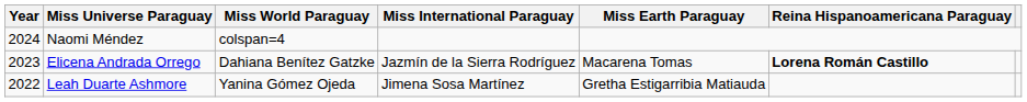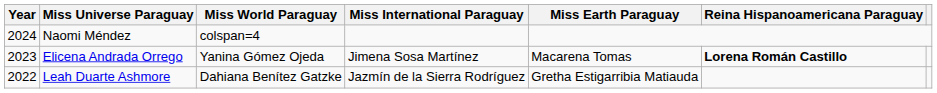Elicena Andrada Orrego | Miss World Paraguay: Dahiana Benítez Gatzke -> Yanina Gómez Ojeda
Elicena Andrada Orrego | Miss International Paraguay: Jazmín de la Sierra Rodríguez -> Jimena Sosa Martínez
Leah Duarte Ashmore | Miss World Paraguay: Yanina Gómez Ojeda -> Dahiana Benítez Gatzke
Leah Duarte Ashmore | Miss International Paraguay: Jimena Sosa Martínez -> Jazmín de la Sierra Rodríguez
